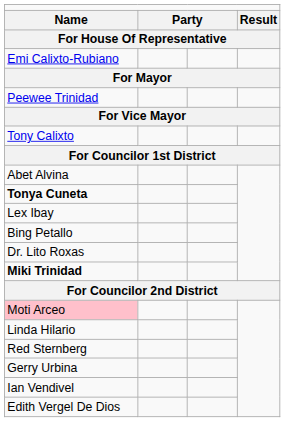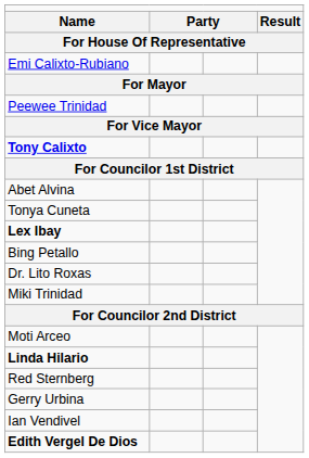Tony Calixto | column 1: normal -> bold
Tonya Cuneta | column 1: bold -> normal
Lex Ibay | column 1: normal -> bold
Miki Trinidad | column 1: bold -> normal
Moti Arceo | column 1: pink background -> no background
Linda Hilario | column 1: normal -> bold
Edith Vergel De Dios | column 1: normal -> bold
